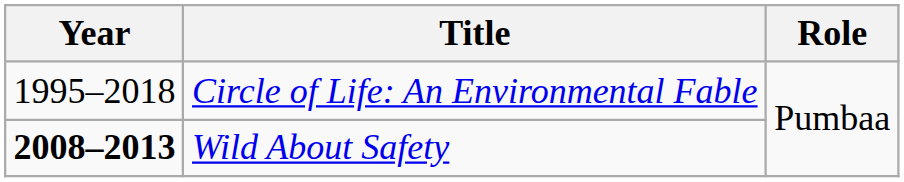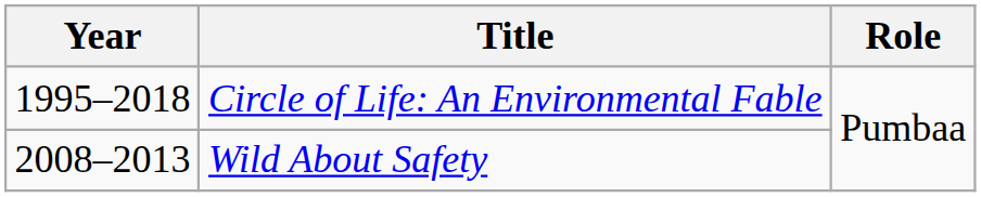Wild About Safety | Year: bold -> normal
